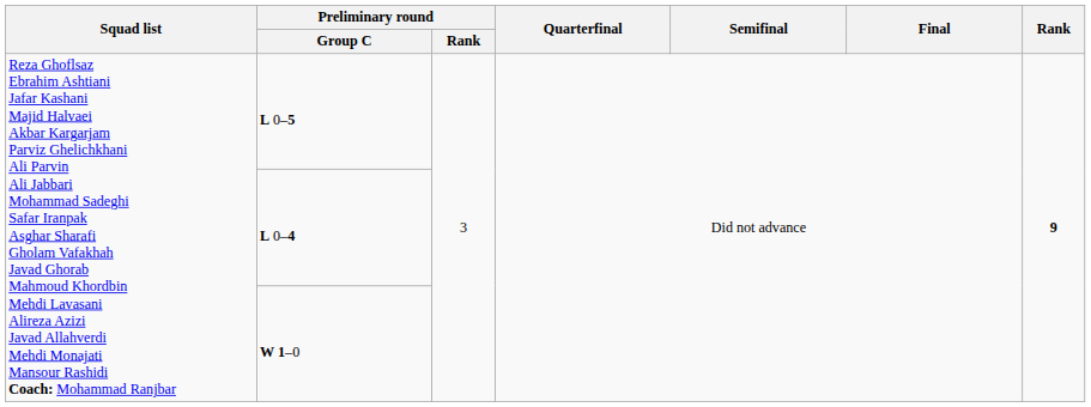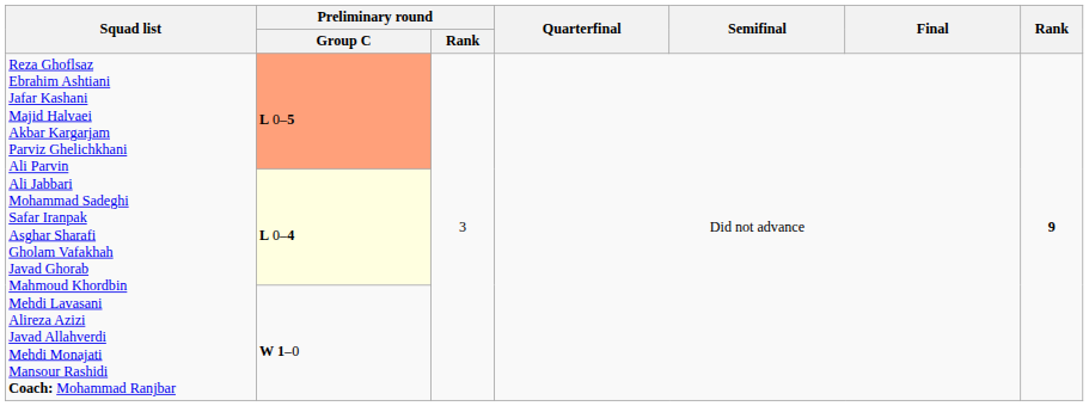L 0–5 | Preliminary round / Group C: no background -> lightsalmon background
L 0–4 | Preliminary round / Group C: no background -> lightyellow background
